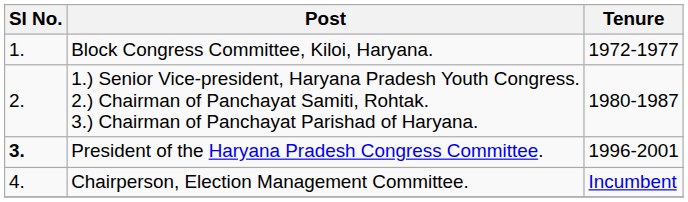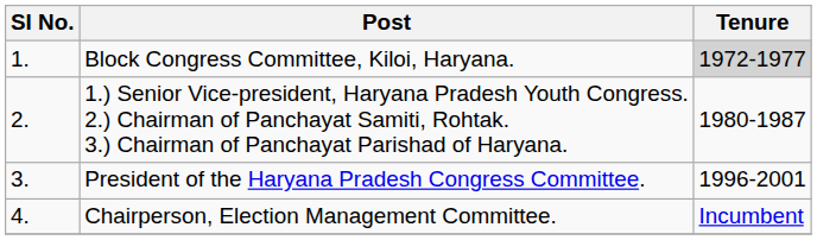Block Congress Committee, Kiloi, Haryana. | Tenure: no background -> lightgrey background
President of the Haryana Pradesh Congress Committee. | SI No.: bold -> normal
